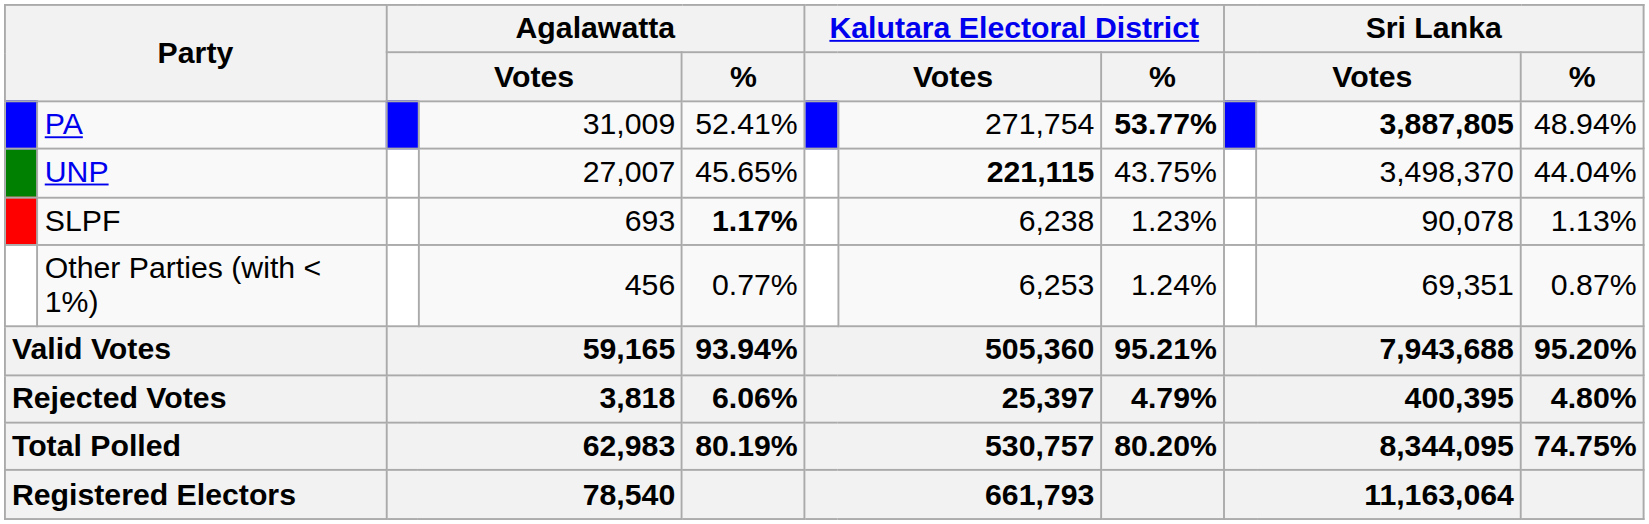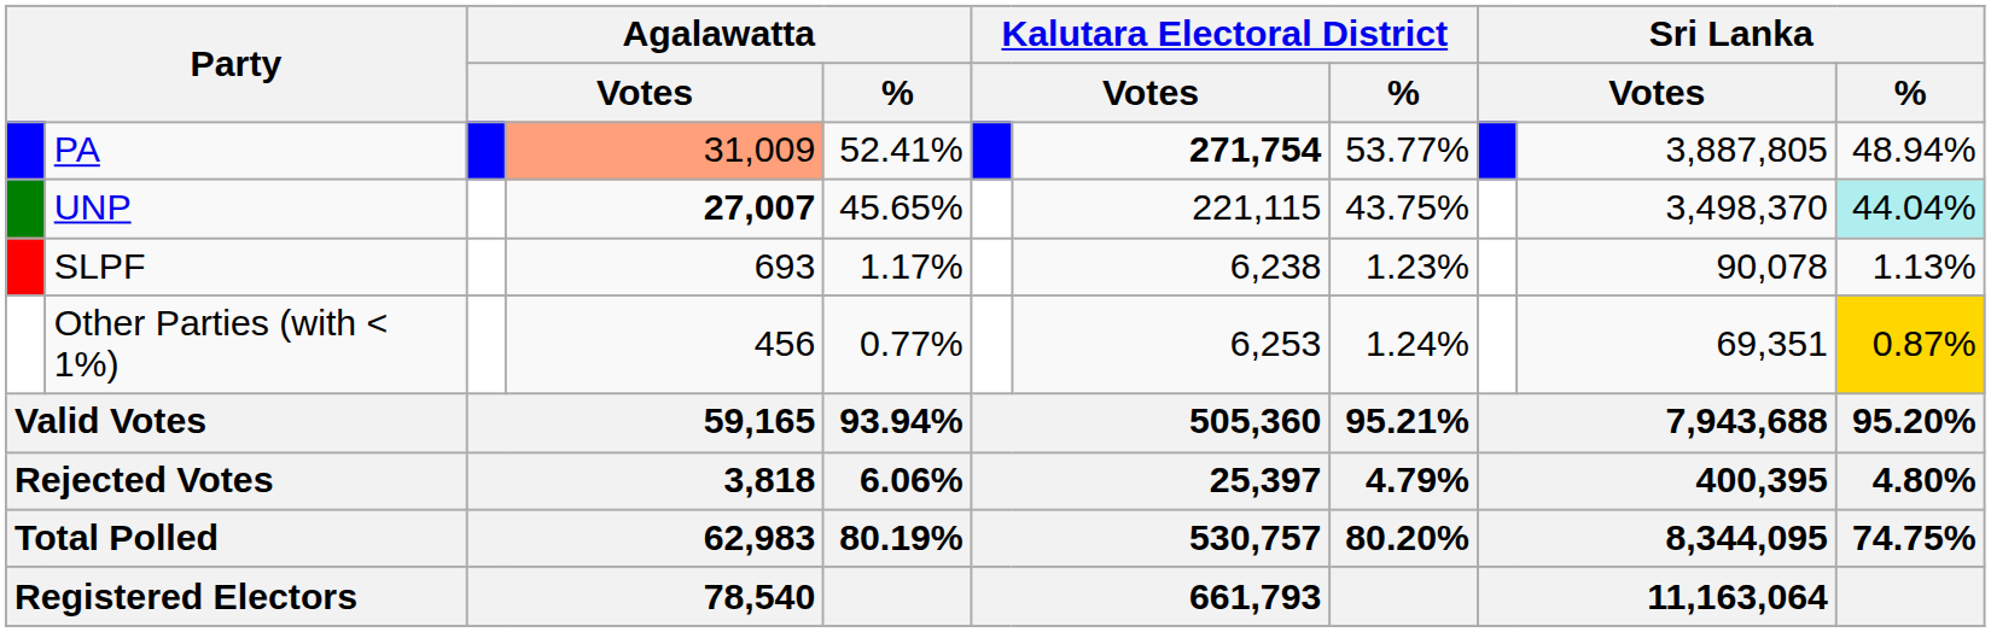PA | column 4: no background -> lightsalmon background
PA | column 7: normal -> bold
PA | Kalutara Electoral District / %: bold -> normal
PA | column 10: bold -> normal
UNP | column 4: normal -> bold
UNP | column 7: bold -> normal
UNP | Sri Lanka / %: no background -> paleturquoise background
SLPF | Agalawatta / %: bold -> normal
Other Parties (with < 1%) | Sri Lanka / %: no background -> gold background
